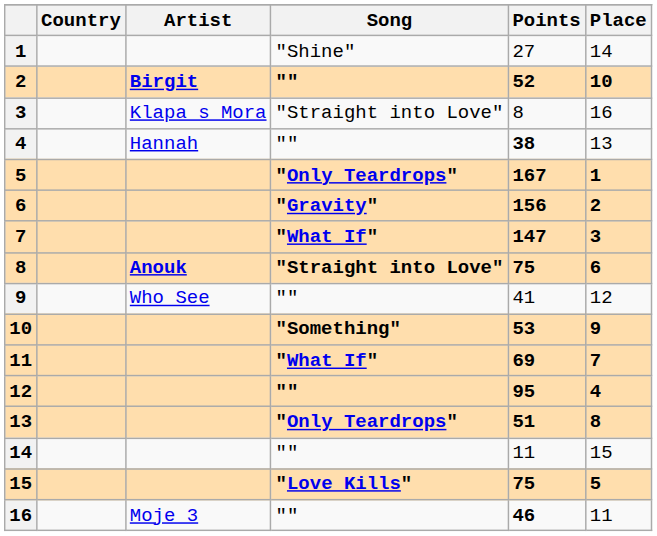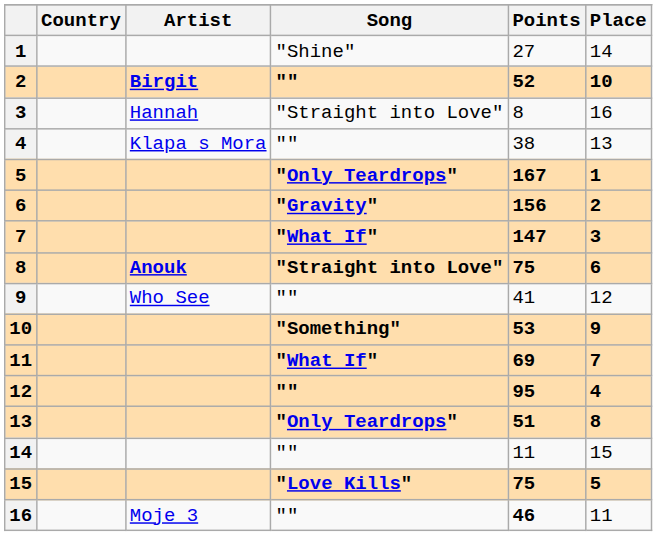row 4 | Artist: Klapa s Mora -> Hannah
row 5 | Artist: Hannah -> Klapa s Mora
row 5 | Points: bold -> normal
